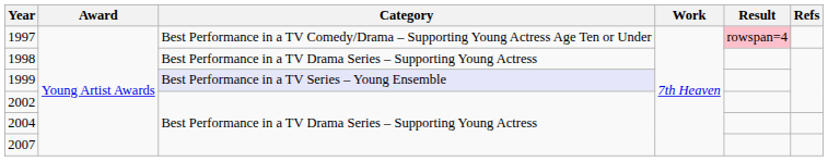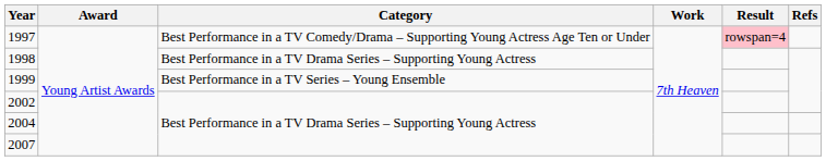1999 | Category: lavender background -> no background
